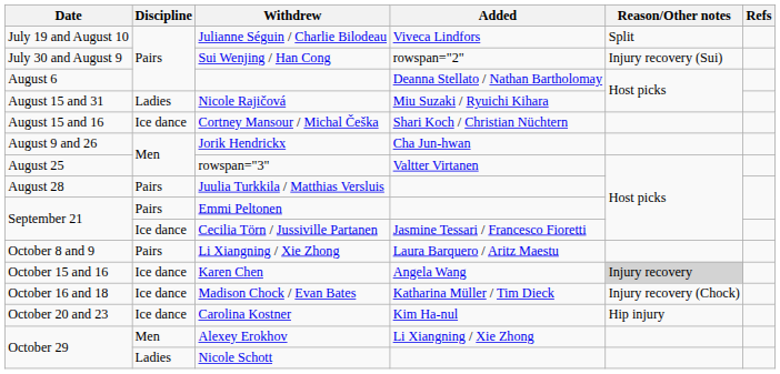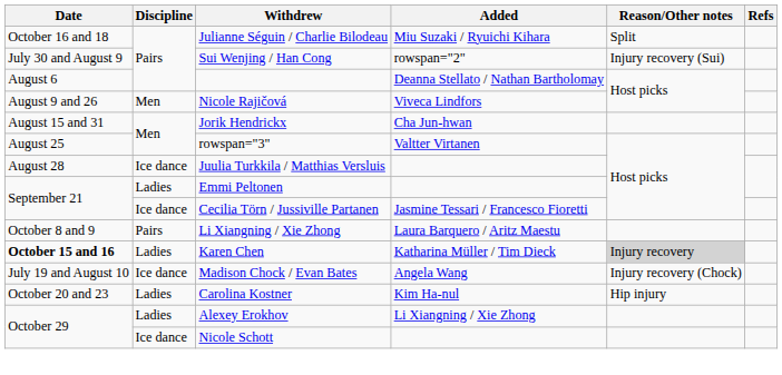Julianne Séguin / Charlie Bilodeau | Date: July 19 and August 10 -> October 16 and 18
Julianne Séguin / Charlie Bilodeau | Added: Viveca Lindfors -> Miu Suzaki / Ryuichi Kihara
Nicole Rajičová | Date: August 15 and 31 -> August 9 and 26
Nicole Rajičová | Discipline: Ladies -> Men
Nicole Rajičová | Added: Miu Suzaki / Ryuichi Kihara -> Viveca Lindfors
- row: August 15 and 16 | Ice dance | Cortney Mansour / Michal Češka | Shari Koch / Christian Nüchtern
Jorik Hendrickx | Date: August 9 and 26 -> August 15 and 31
Juulia Turkkila / Matthias Versluis | Discipline: Pairs -> Ice dance
Emmi Peltonen | Discipline: Pairs -> Ladies
Karen Chen | Date: normal -> bold
Karen Chen | Discipline: Ice dance -> Ladies
Karen Chen | Added: Angela Wang -> Katharina Müller / Tim Dieck
Madison Chock / Evan Bates | Date: October 16 and 18 -> July 19 and August 10
Madison Chock / Evan Bates | Added: Katharina Müller / Tim Dieck -> Angela Wang
Carolina Kostner | Discipline: Ice dance -> Ladies
Alexey Erokhov | Discipline: Men -> Ladies
Nicole Schott | Discipline: Ladies -> Ice dance
